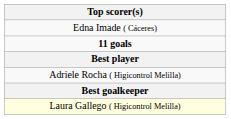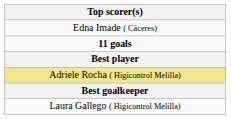Adriele Rocha ( Higicontrol Melilla) | column 1: no background -> khaki background
Laura Gallego ( Higicontrol Melilla) | column 1: lightyellow background -> no background
